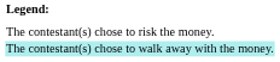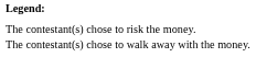row 3 | Legend:: paleturquoise background -> no background
